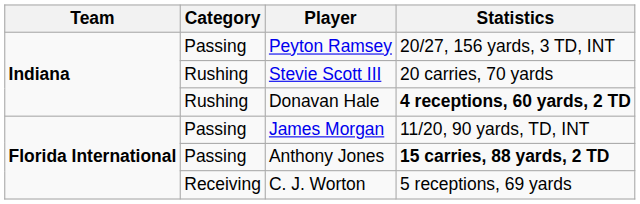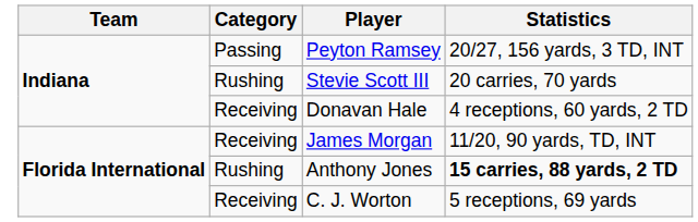Donavan Hale | Category: Rushing -> Receiving
Donavan Hale | Statistics: bold -> normal
James Morgan | Category: Passing -> Receiving
Anthony Jones | Category: Passing -> Rushing
